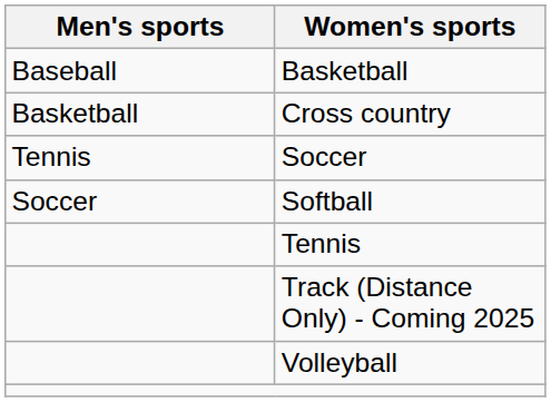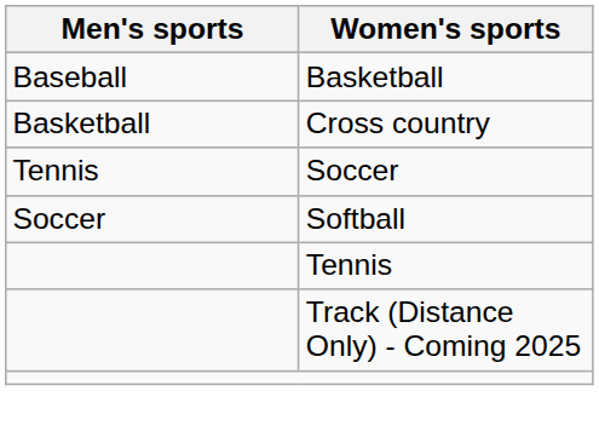- row: Volleyball
